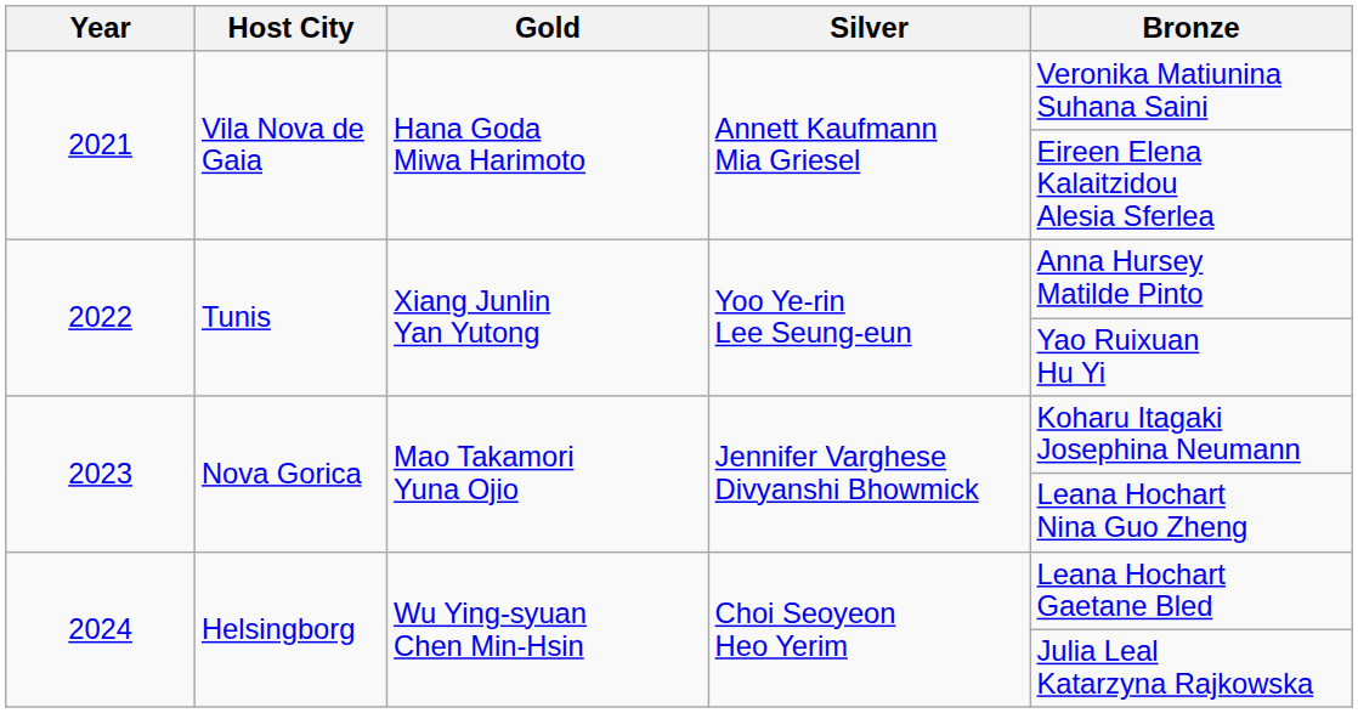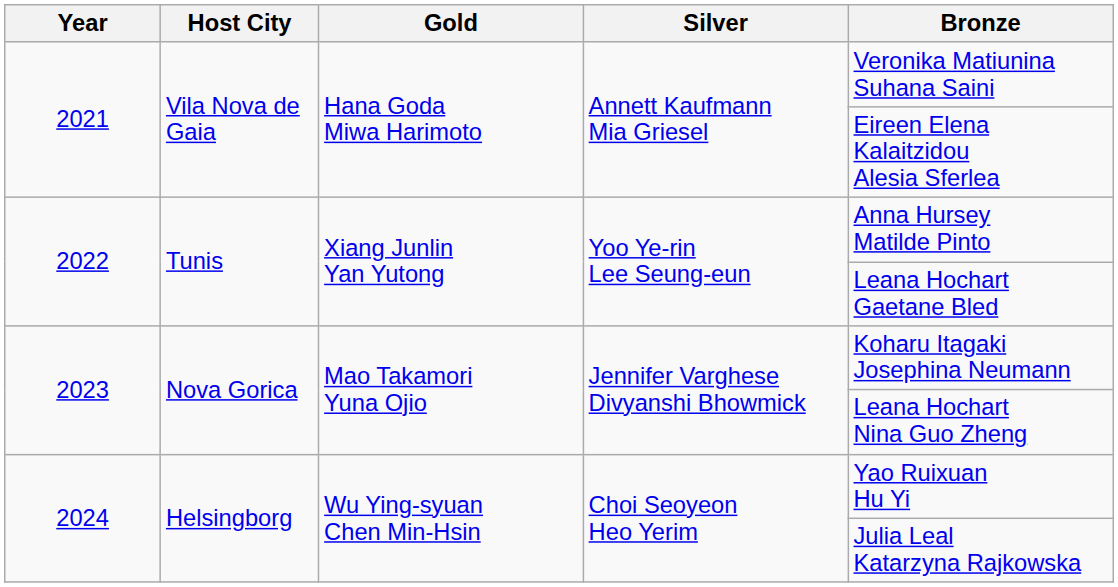row 5 | Bronze: Yao Ruixuan Hu Yi -> Leana Hochart Gaetane Bled
row 8 | Bronze: Leana Hochart Gaetane Bled -> Yao Ruixuan Hu Yi
